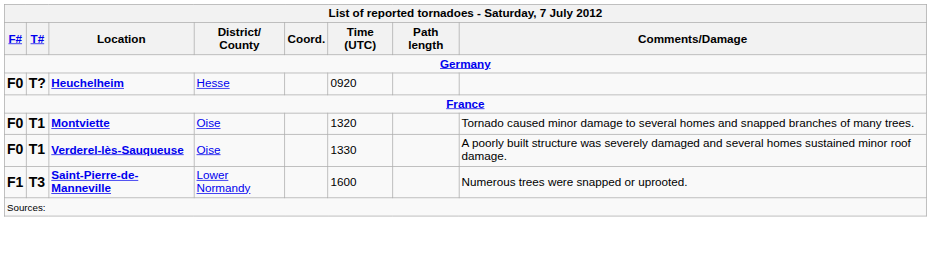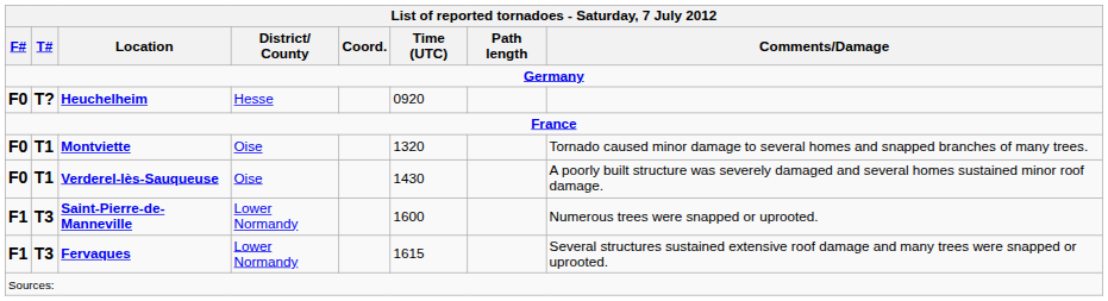Verderel-lès-Sauqueuse | Time (UTC): 1330 -> 1430
+ row: F1 | T3 | Fervaques | Lower Normandy | 1615 | Several structures sustained extensive roof damage and many trees were snapped or uprooted.
